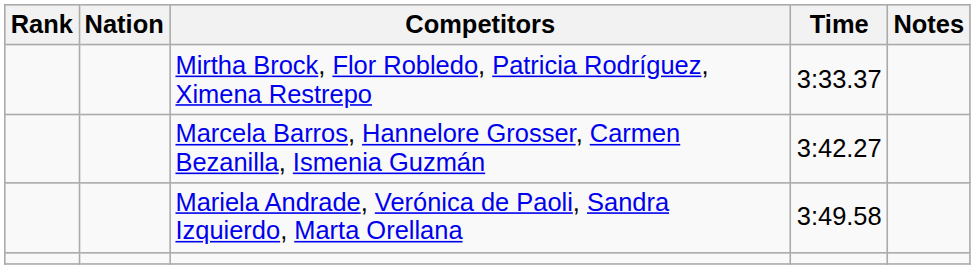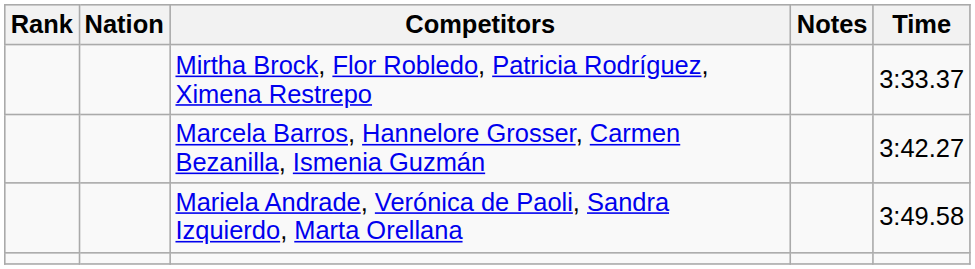columns swapped: Time <-> Notes
